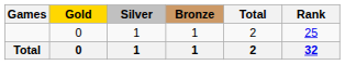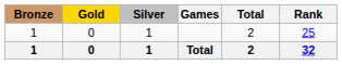columns swapped: Games <-> Bronze
